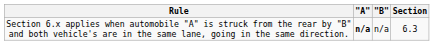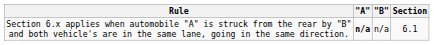row 2 | Section: 6.3 -> 6.1
